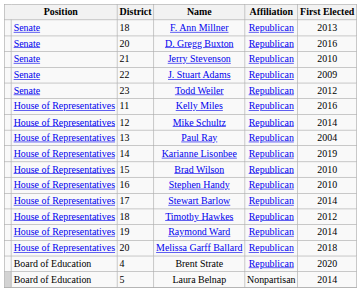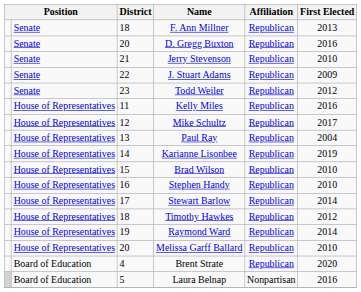Mike Schultz | First Elected: 2014 -> 2017
Melissa Garff Ballard | First Elected: 2018 -> 2010
Laura Belnap | First Elected: 2014 -> 2016
